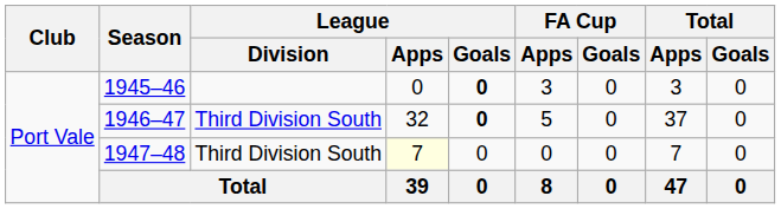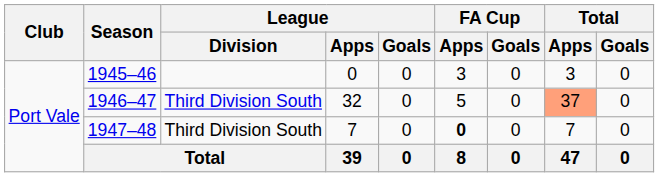1945–46 | League / Goals: bold -> normal
1946–47 | League / Goals: bold -> normal
1946–47 | Total / Apps: no background -> lightsalmon background
1947–48 | League / Apps: lightyellow background -> no background
1947–48 | FA Cup / Apps: normal -> bold
